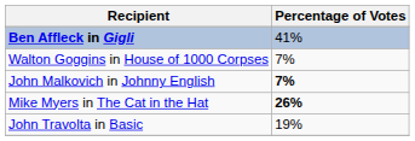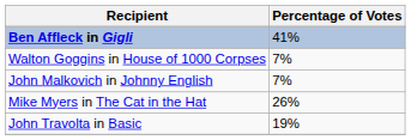John Malkovich in Johnny English | Percentage of Votes: bold -> normal
Mike Myers in The Cat in the Hat | Percentage of Votes: bold -> normal
